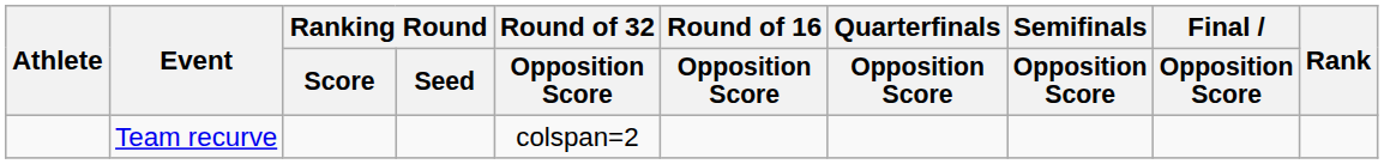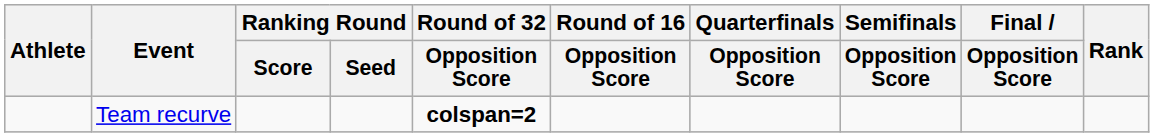Team recurve | Round of 32 / Opposition Score: normal -> bold
